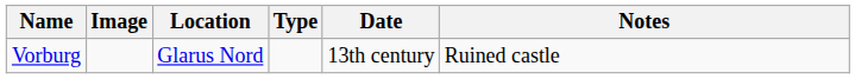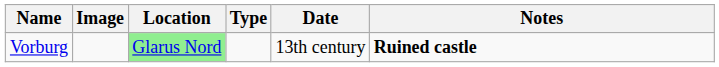Vorburg | Location: no background -> lightgreen background
Vorburg | Notes: normal -> bold
